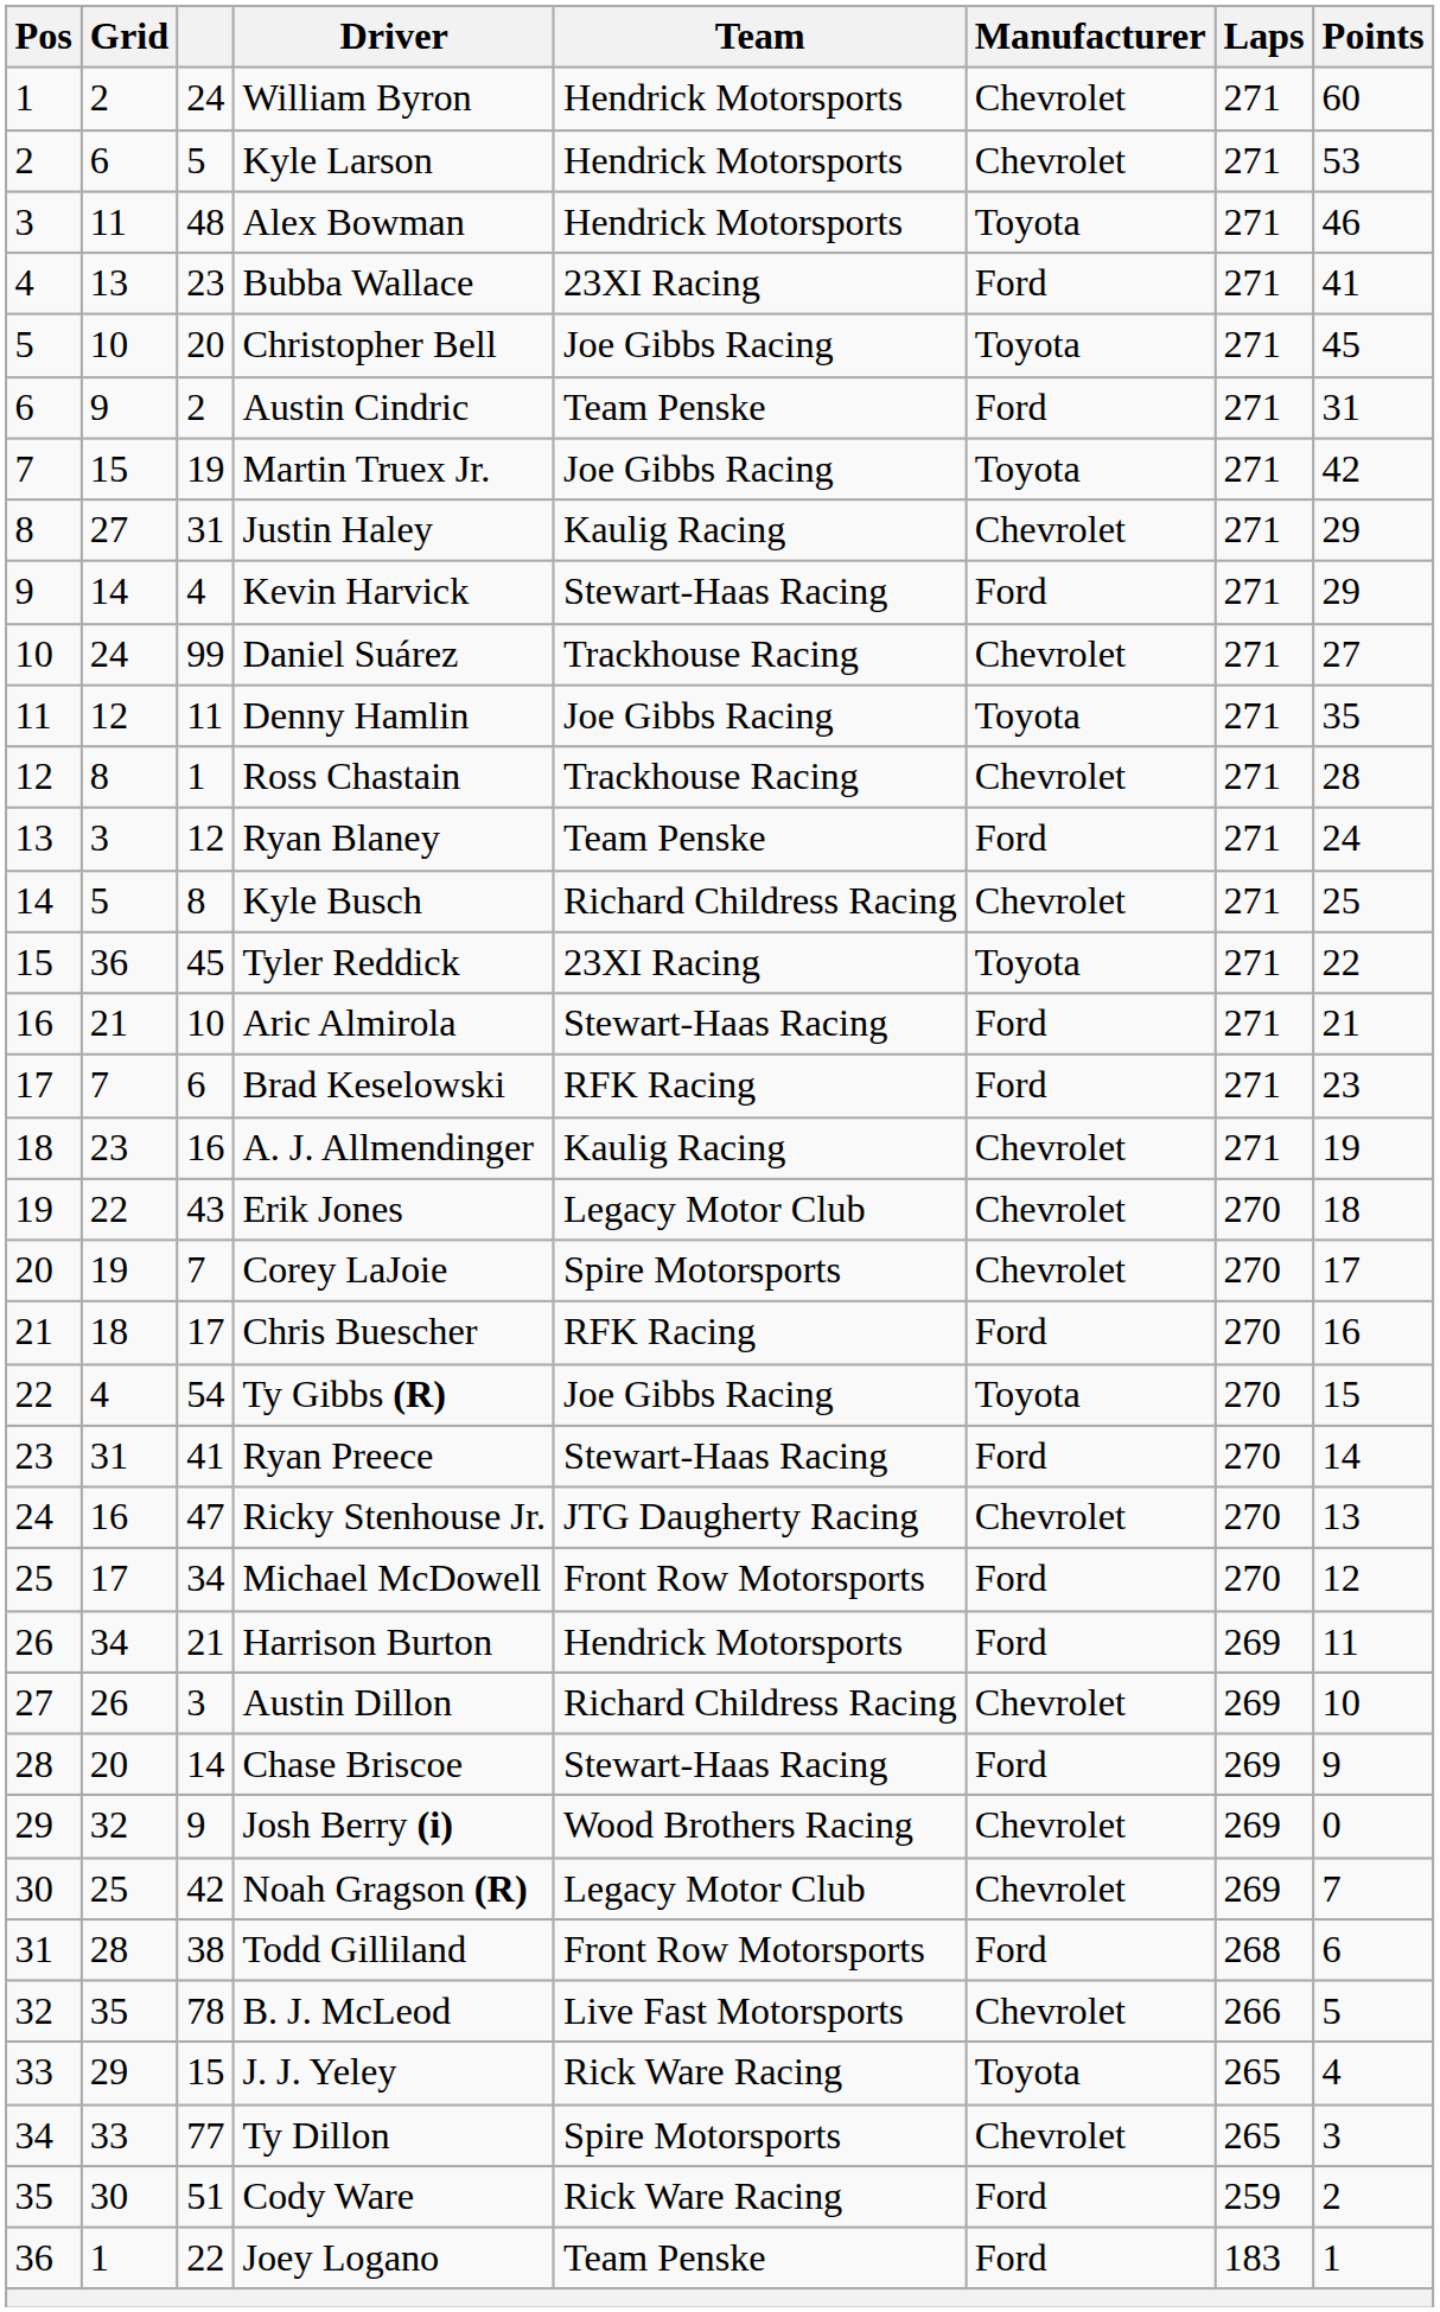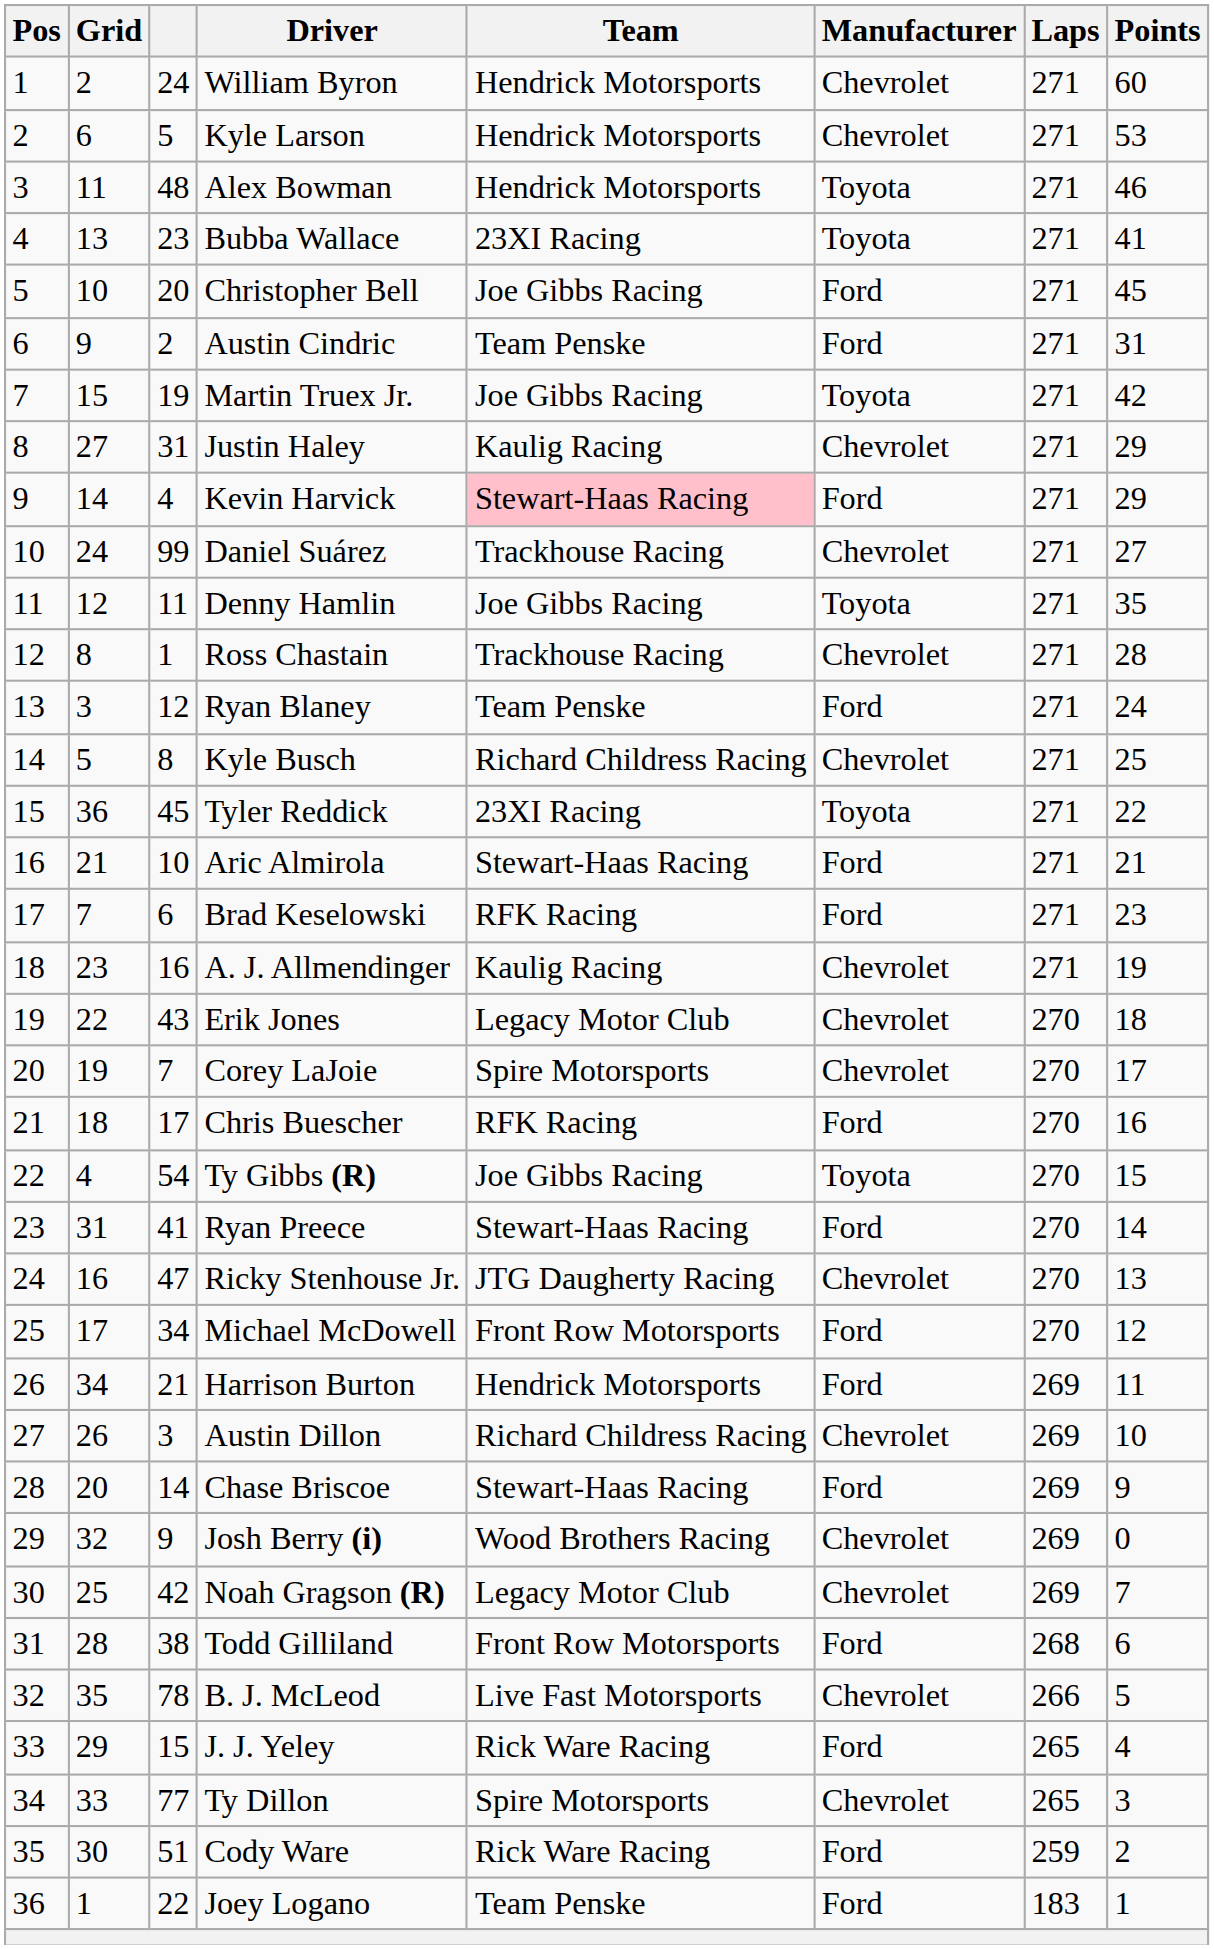Bubba Wallace | Manufacturer: Ford -> Toyota
Christopher Bell | Manufacturer: Toyota -> Ford
Kevin Harvick | Team: no background -> pink background
J. J. Yeley | Manufacturer: Toyota -> Ford
